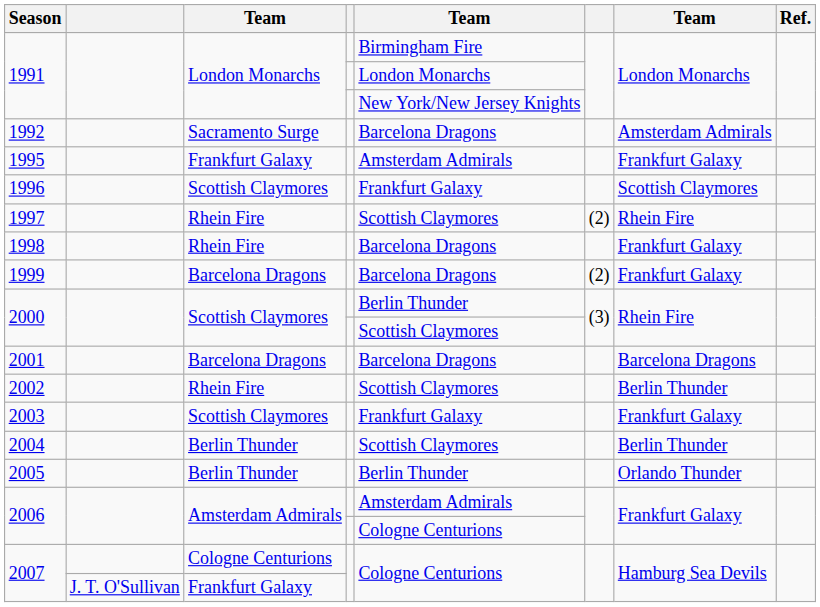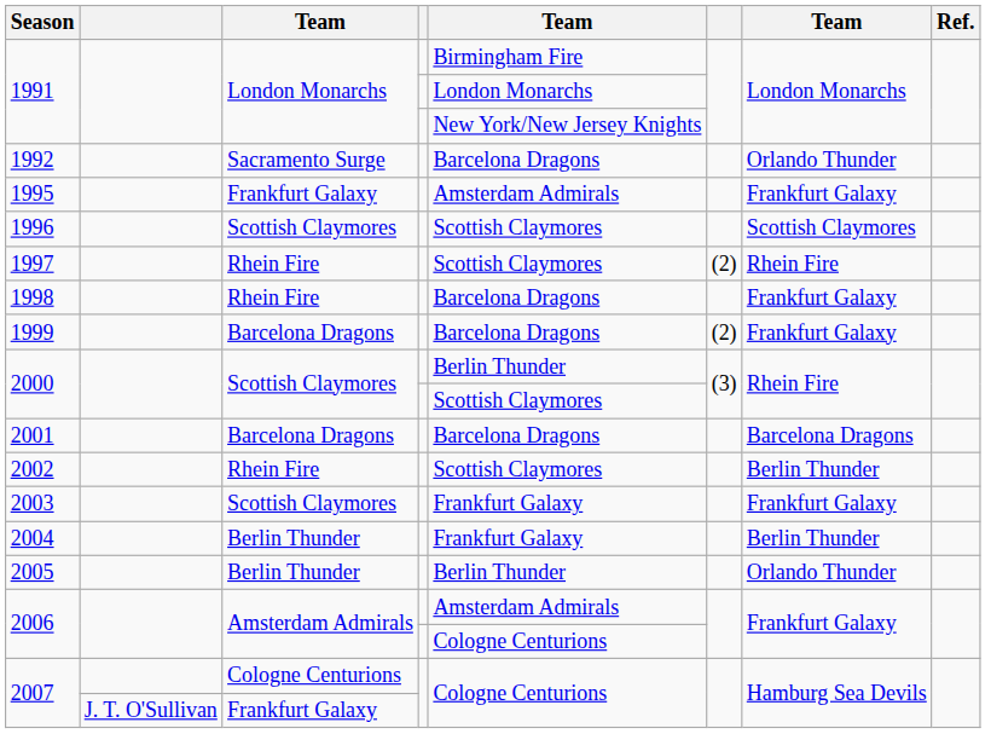1992 | column 7: Amsterdam Admirals -> Orlando Thunder
1996 | column 5: Frankfurt Galaxy -> Scottish Claymores
2004 | column 5: Scottish Claymores -> Frankfurt Galaxy
